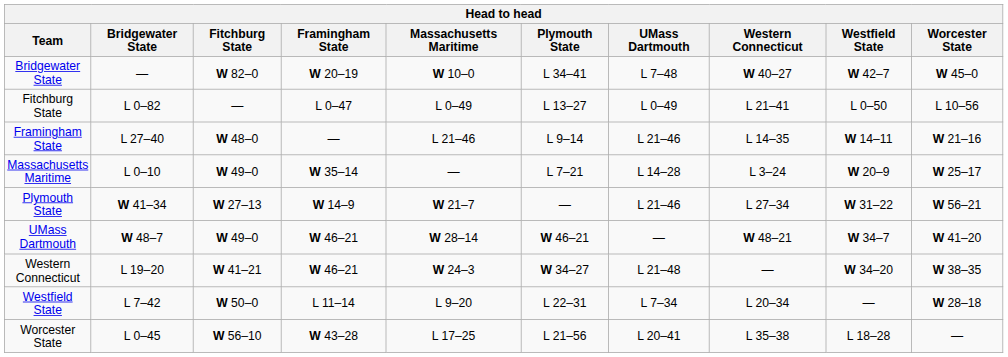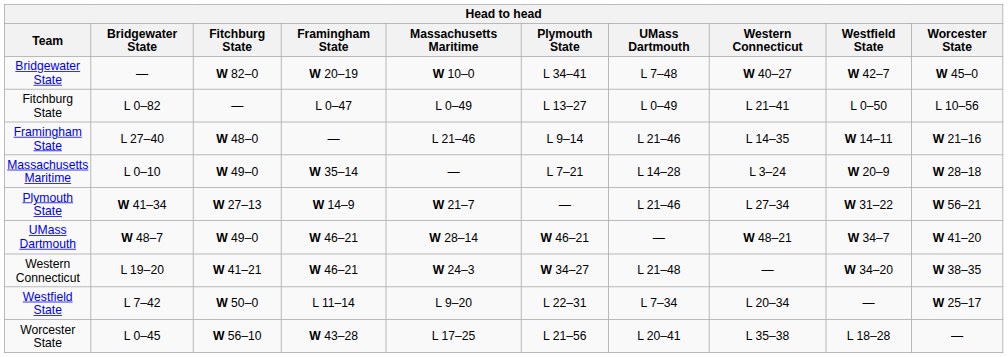row 6 | Worcester State: W 25–17 -> W 28–18
row 10 | Worcester State: W 28–18 -> W 25–17
